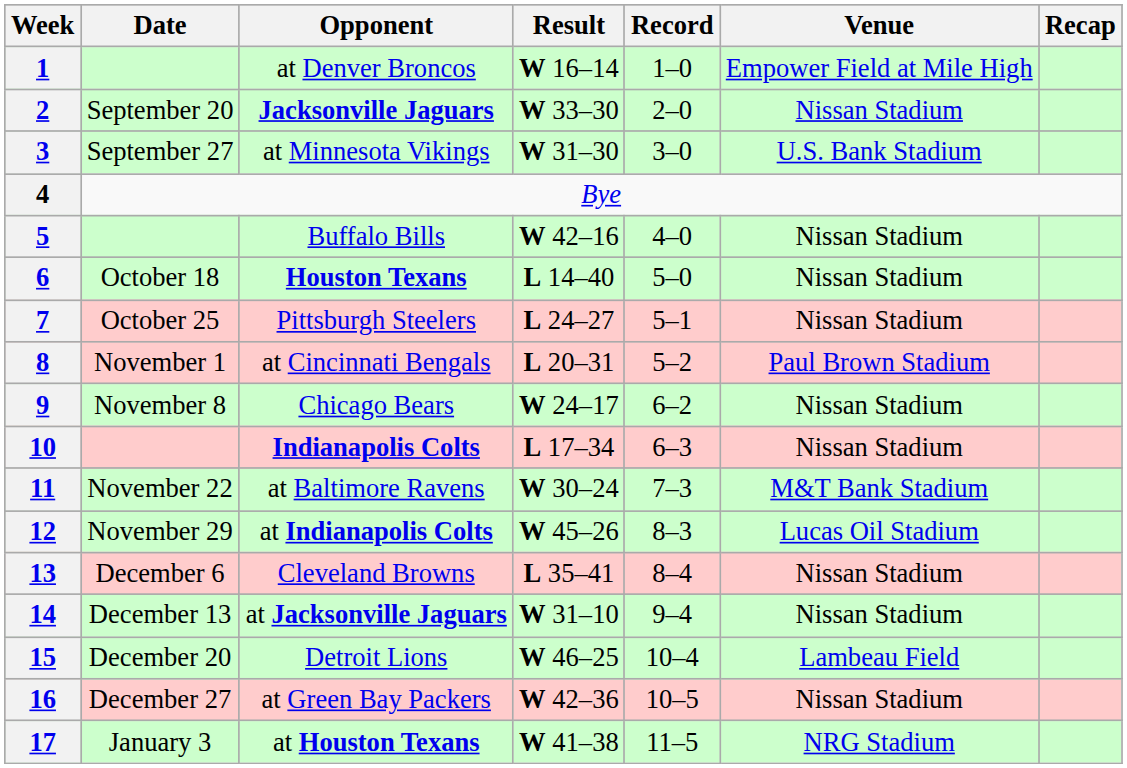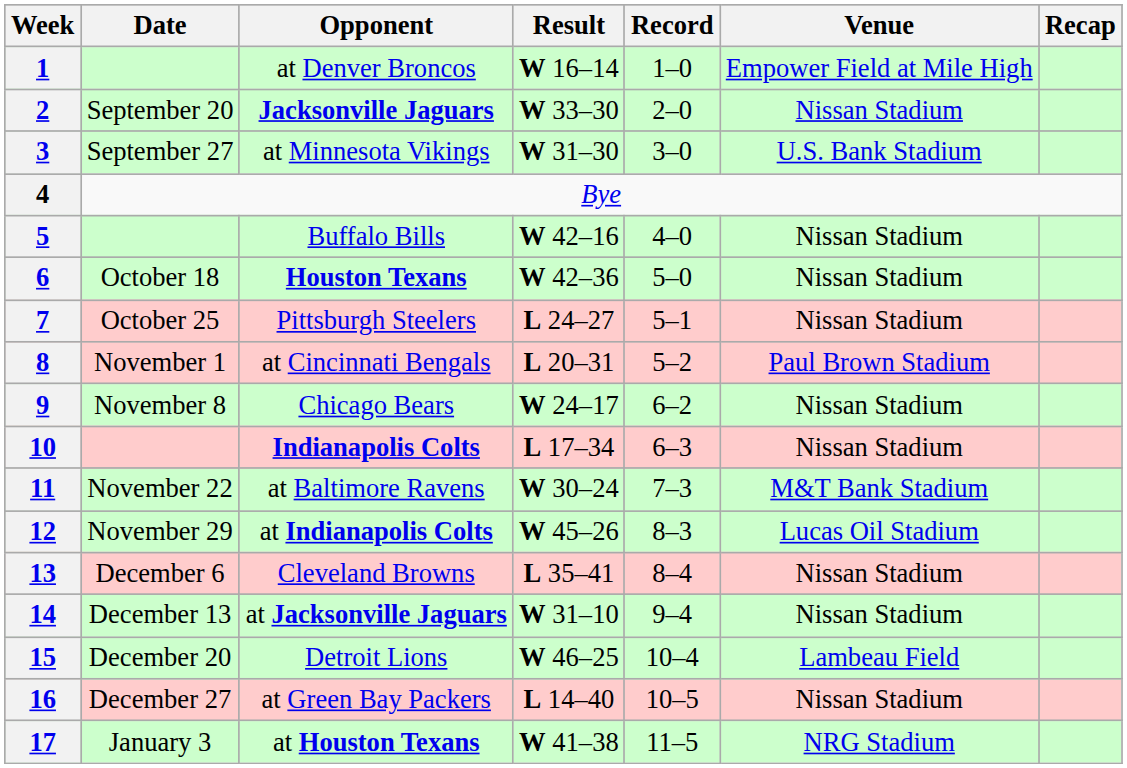6 | Result: L 14–40 -> W 42–36
16 | Result: W 42–36 -> L 14–40
